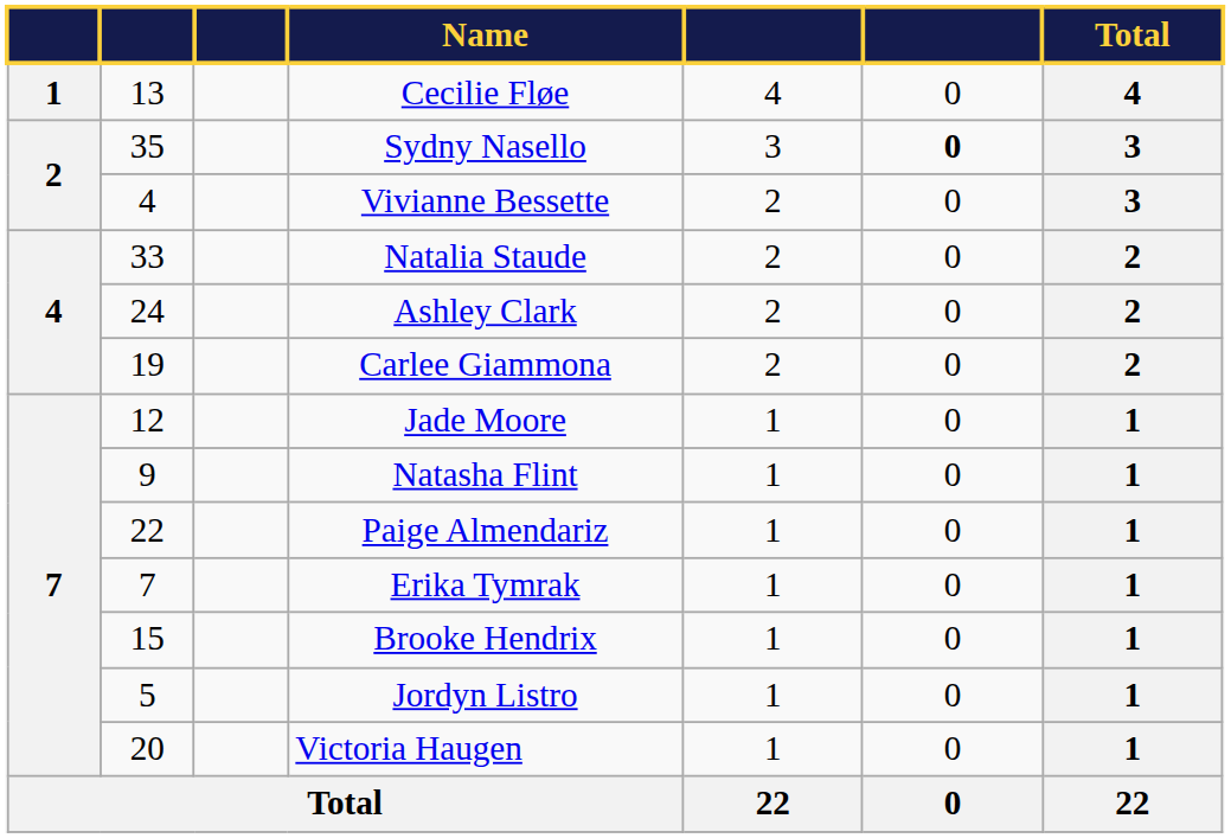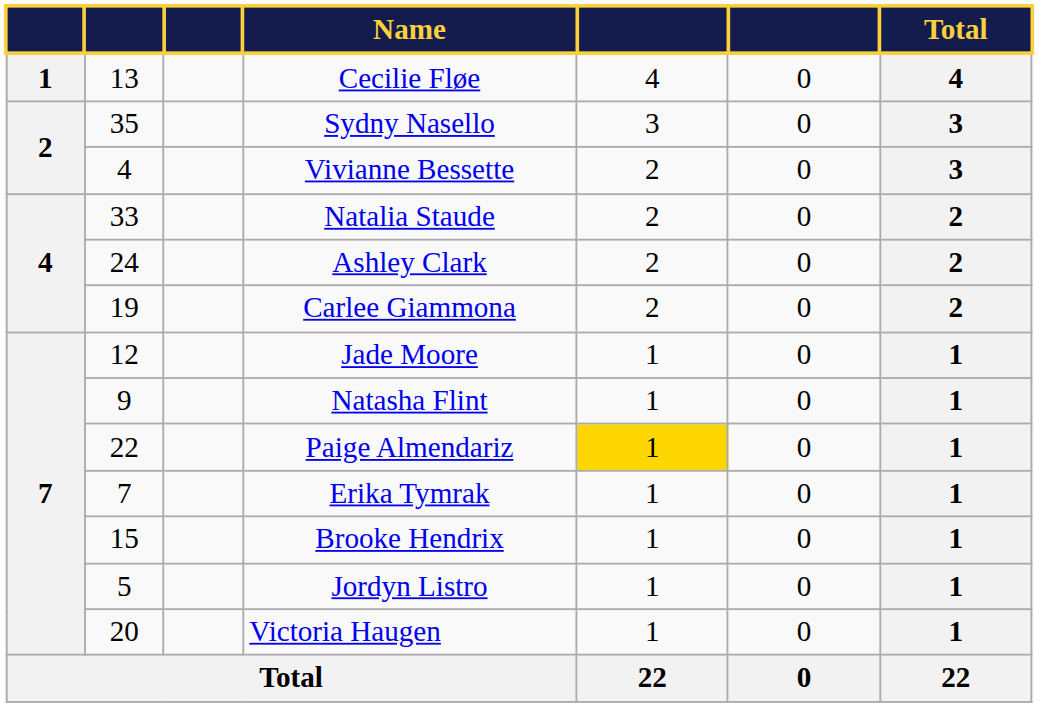Sydny Nasello | column 6: bold -> normal
Paige Almendariz | column 5: no background -> gold background
